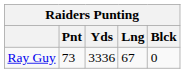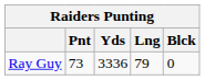Ray Guy | Lng: 67 -> 79
